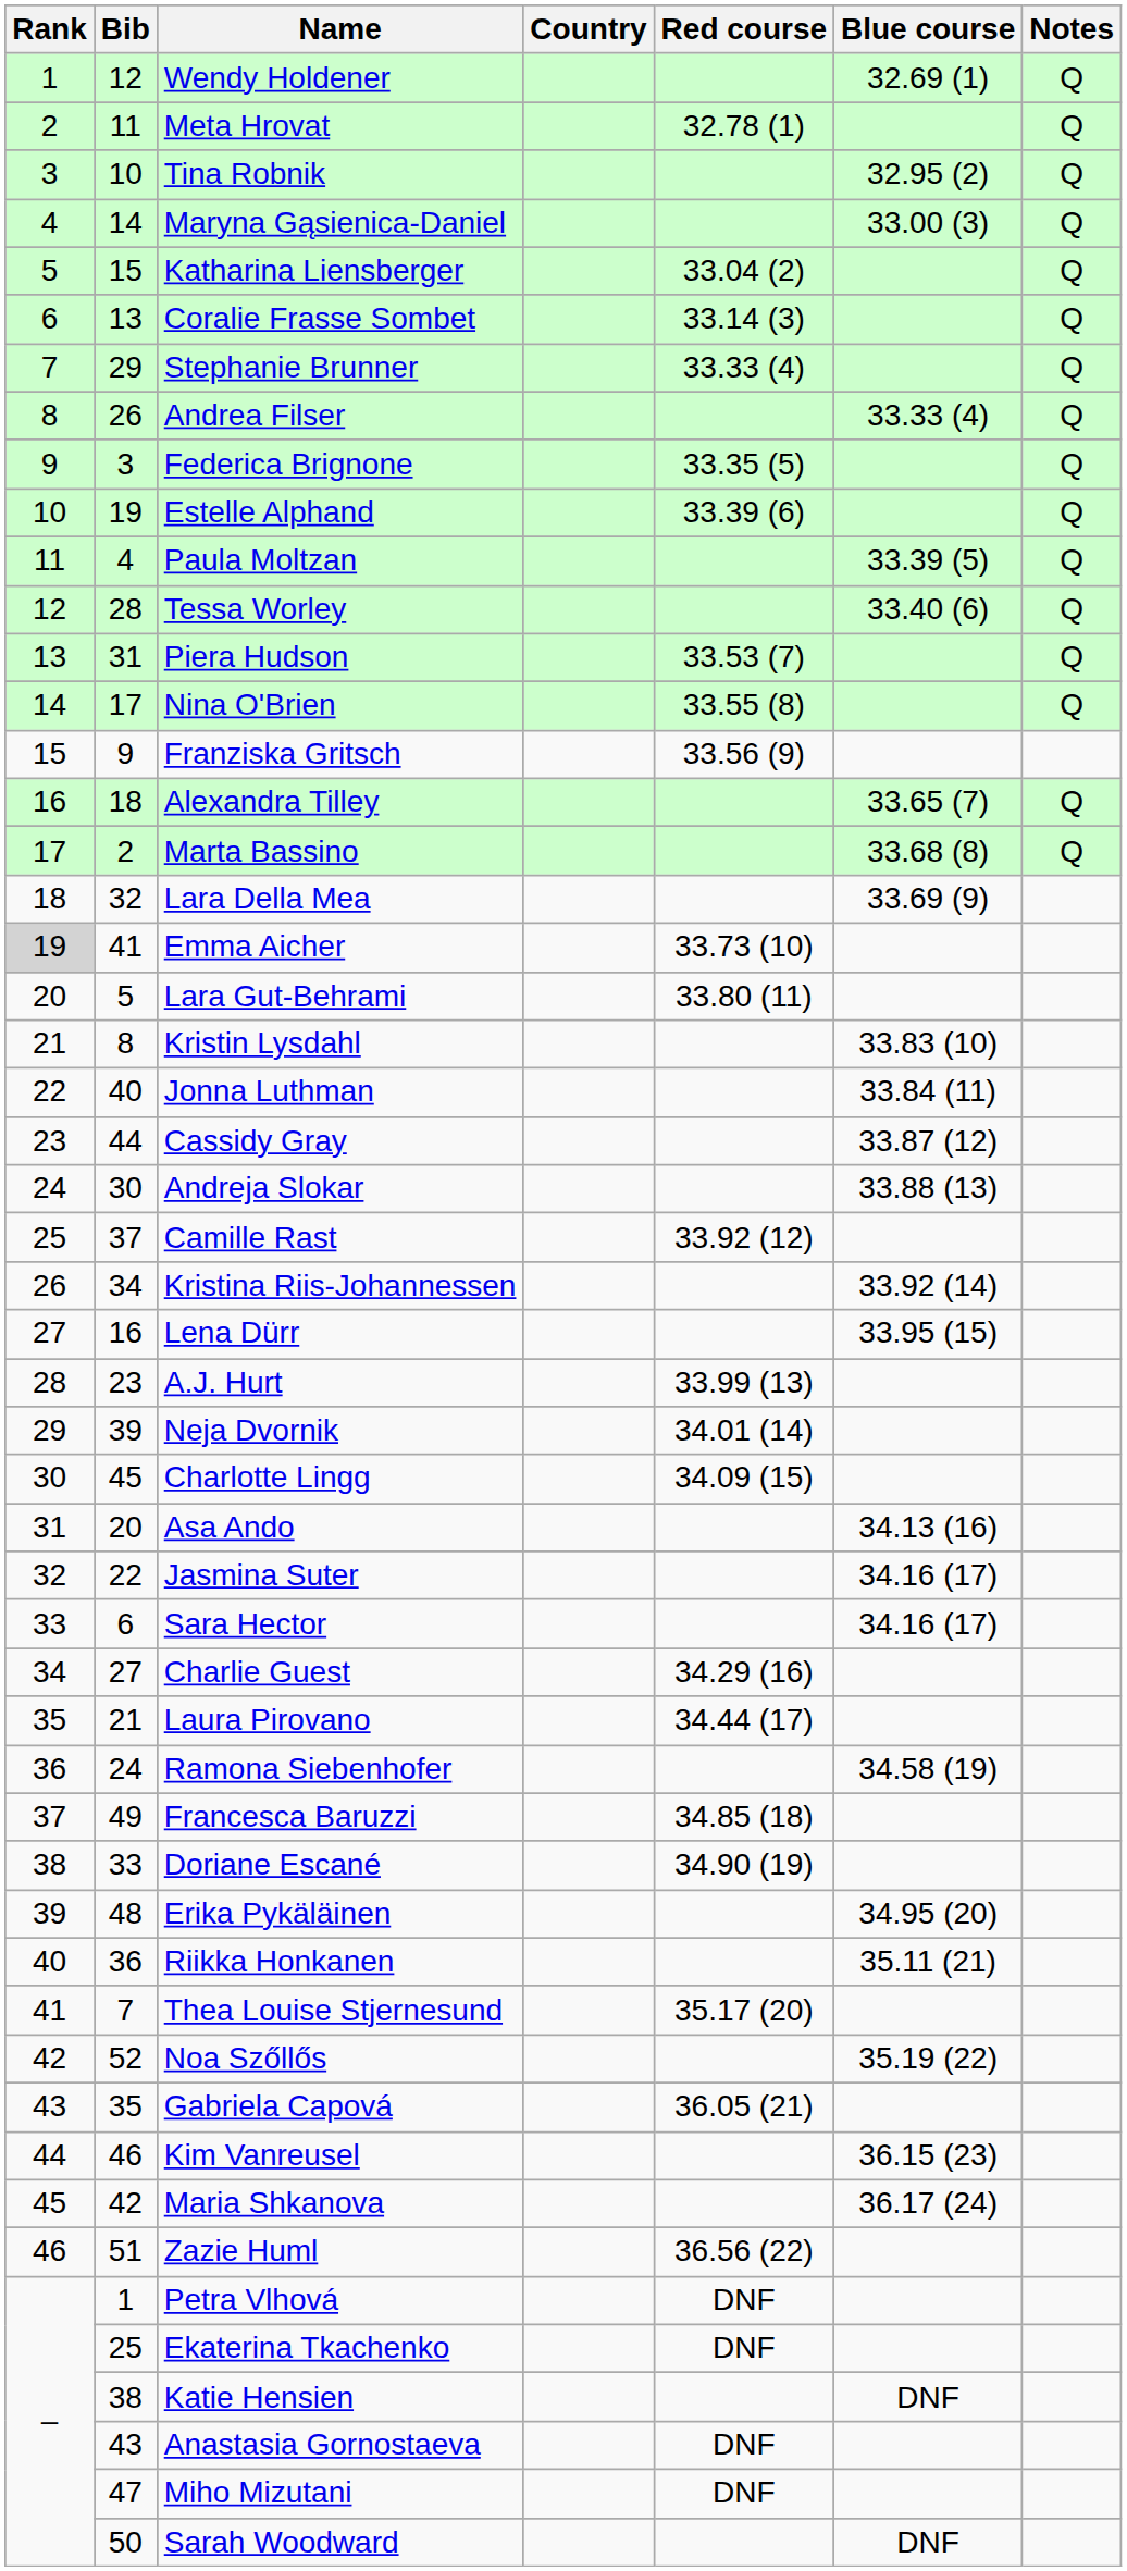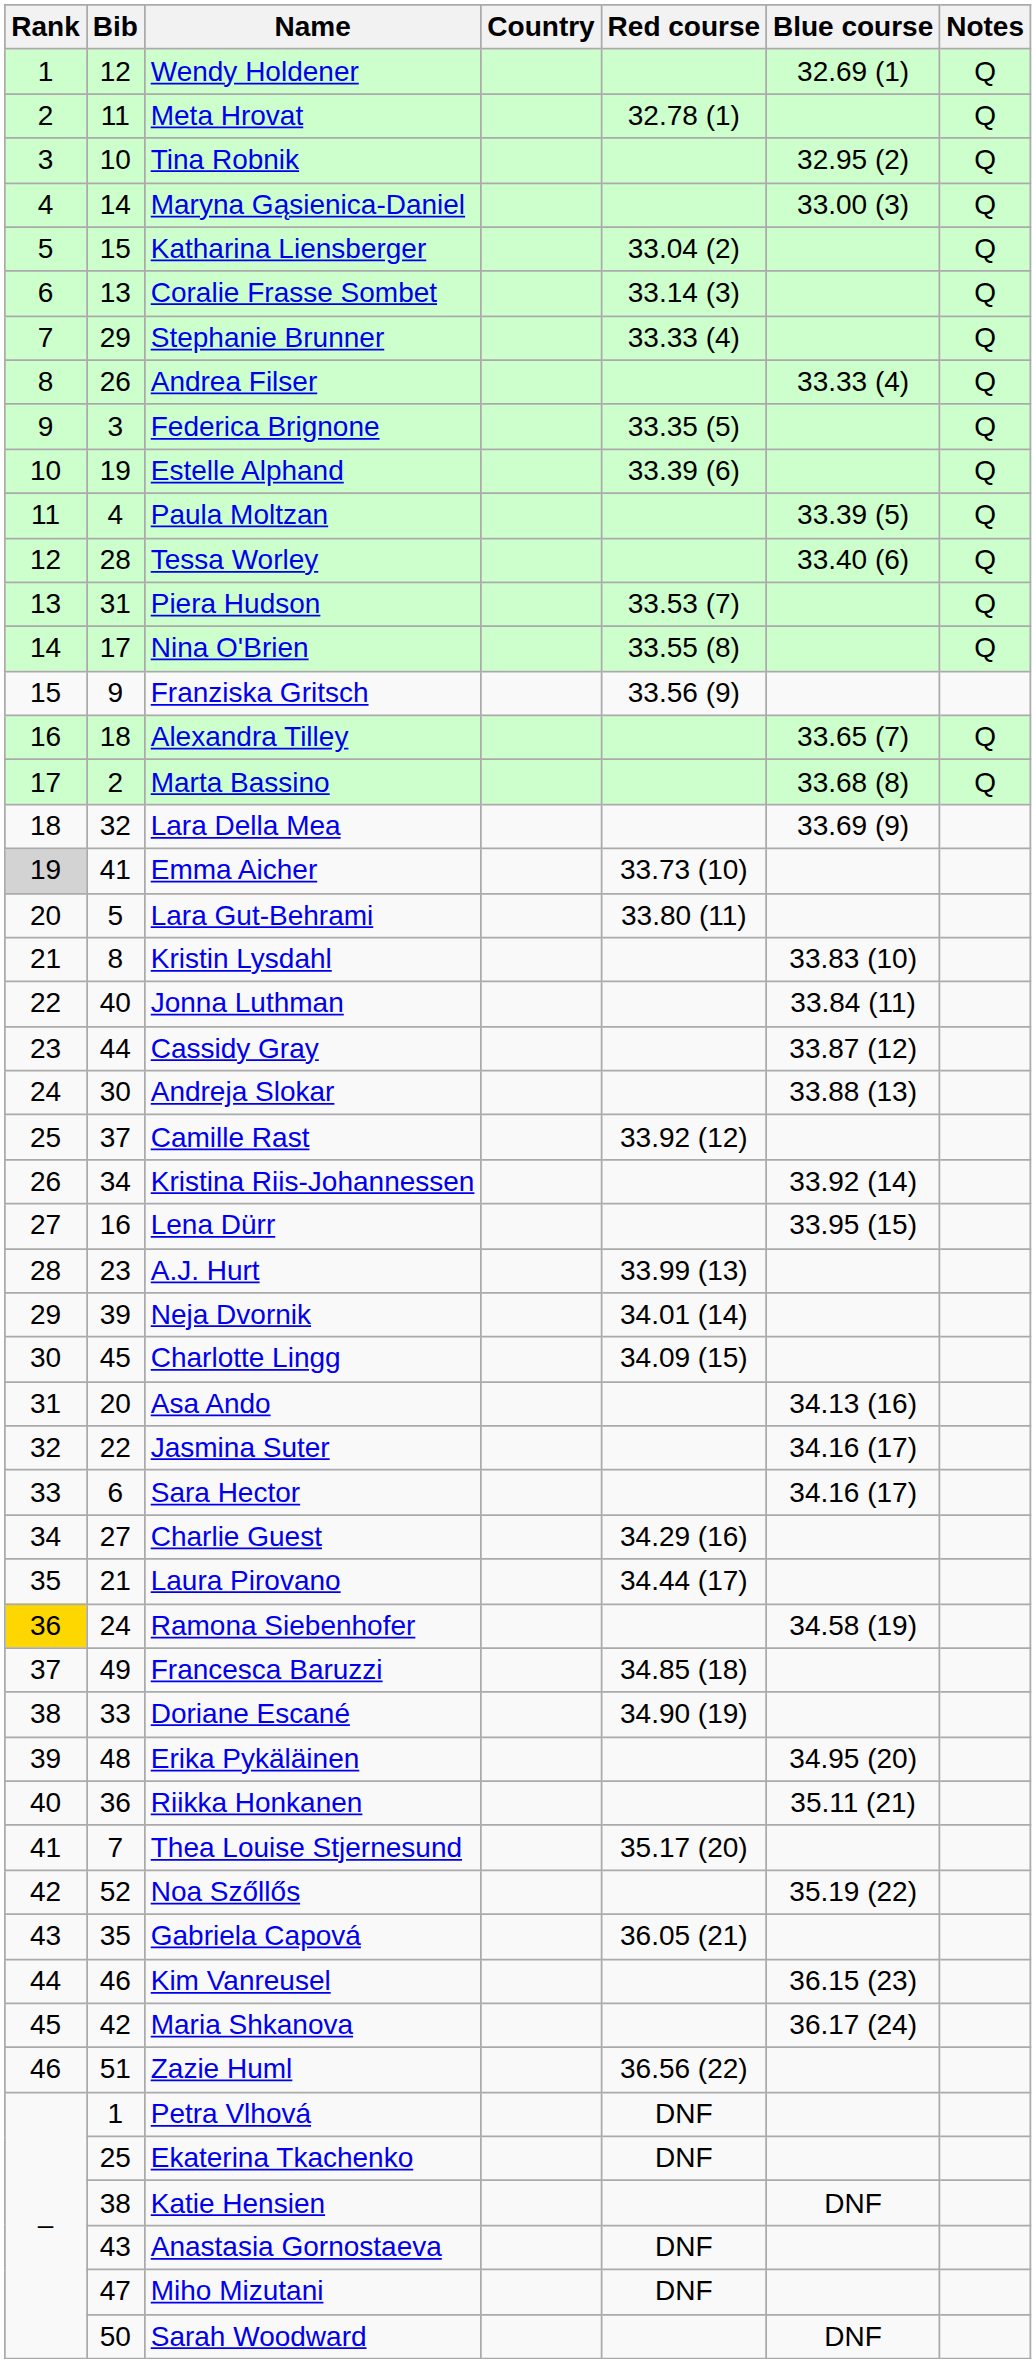Ramona Siebenhofer | Rank: no background -> gold background
